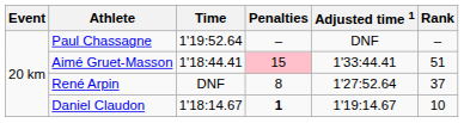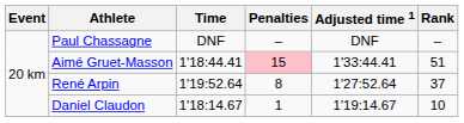Paul Chassagne | Time: 1'19:52.64 -> DNF
René Arpin | Time: DNF -> 1'19:52.64
Daniel Claudon | Penalties: bold -> normal
